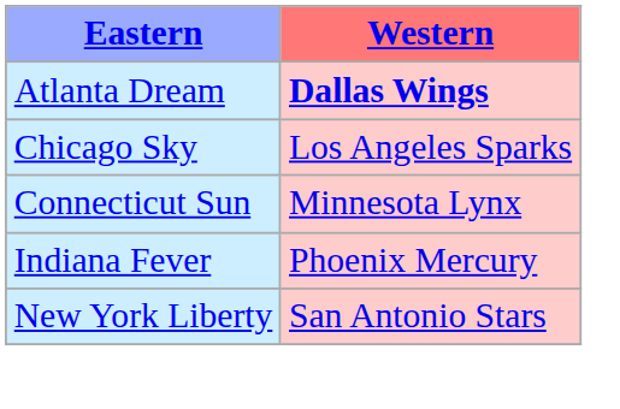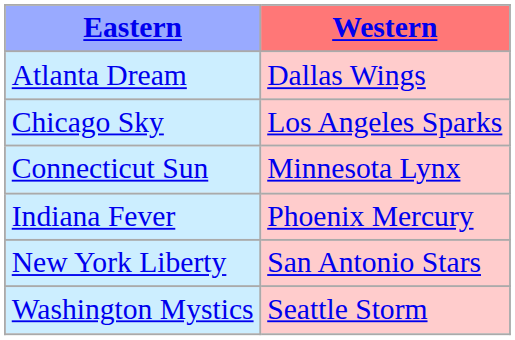Atlanta Dream | Western: bold -> normal
+ row: Washington Mystics | Seattle Storm
